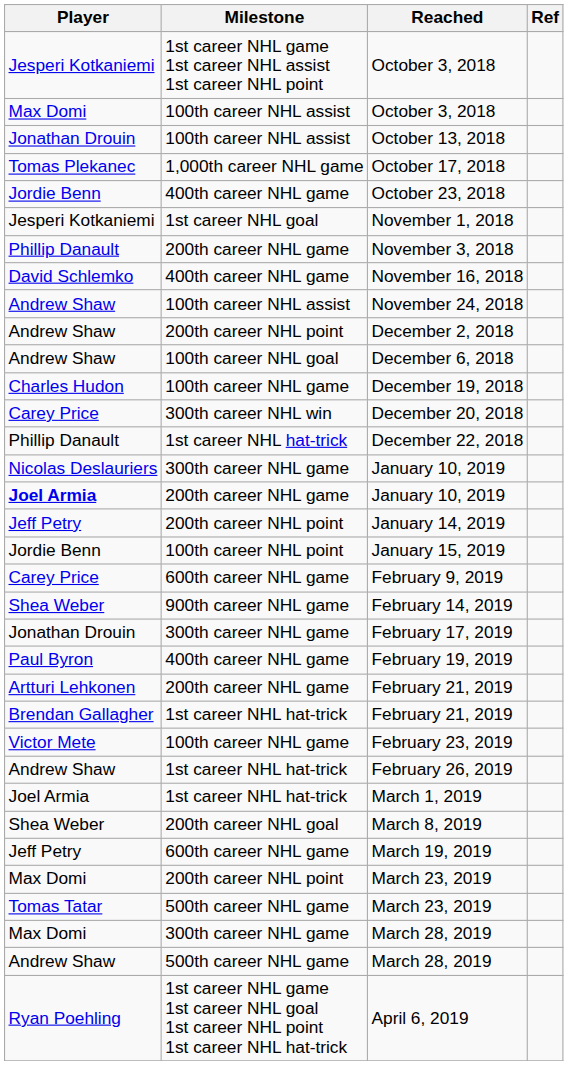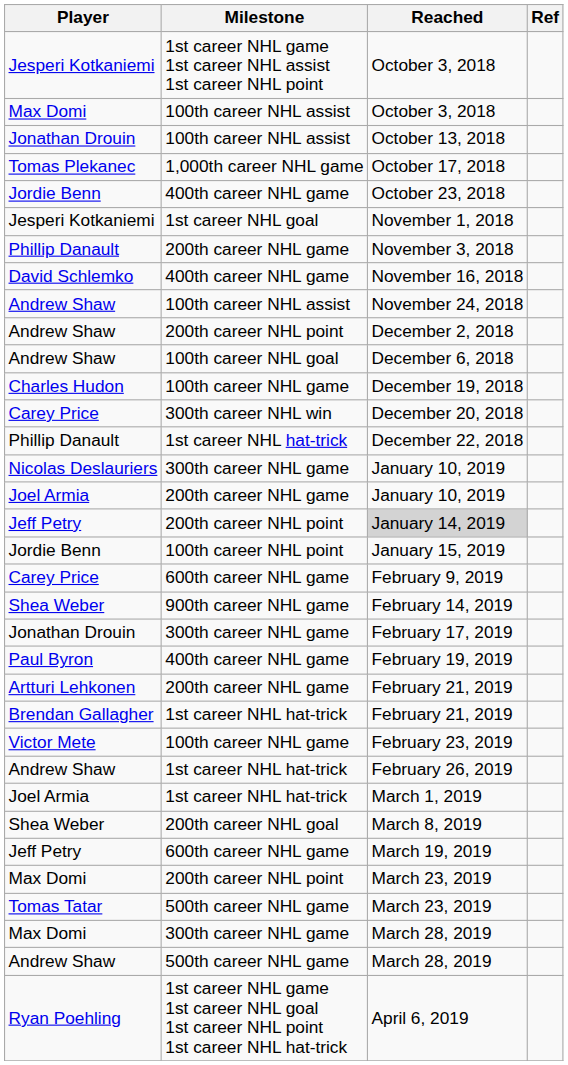row 17 | Player: bold -> normal
row 18 | Reached: no background -> lightgrey background
